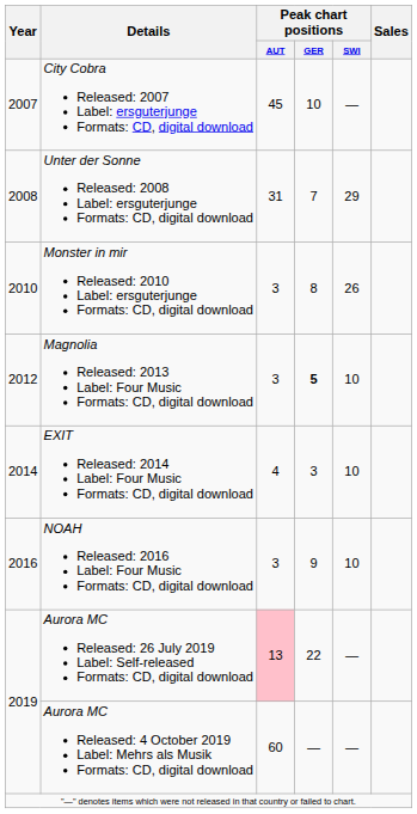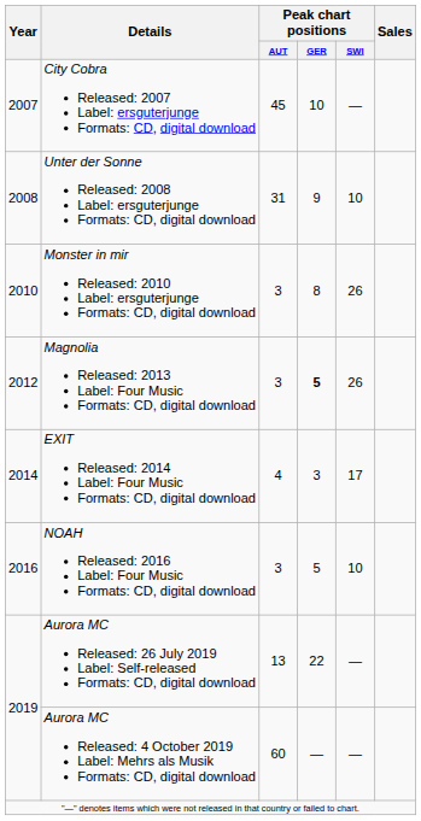row 4 | Peak chart positions / GER: 7 -> 9
row 4 | Peak chart positions / SWI: 29 -> 10
row 6 | Peak chart positions / SWI: 10 -> 26
row 7 | Peak chart positions / SWI: 10 -> 17
row 8 | Peak chart positions / GER: 9 -> 5
row 9 | Peak chart positions / AUT: pink background -> no background
